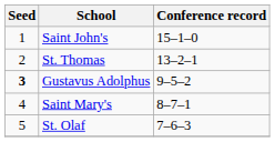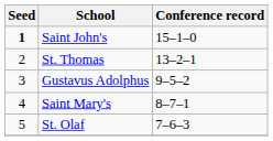Saint John's | Seed: normal -> bold
Gustavus Adolphus | Seed: bold -> normal
